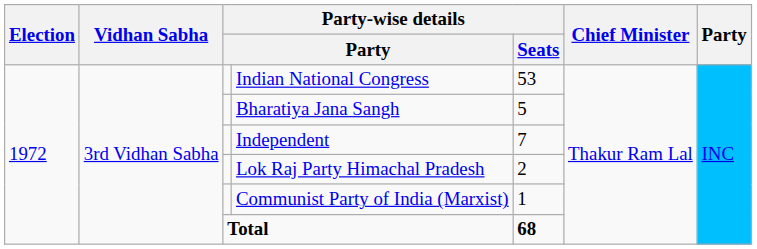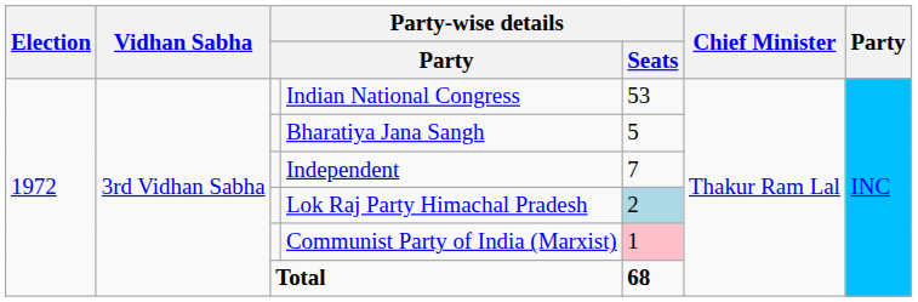Lok Raj Party Himachal Pradesh | Party-wise details / Seats: no background -> lightblue background
Communist Party of India (Marxist) | Party-wise details / Seats: no background -> pink background
